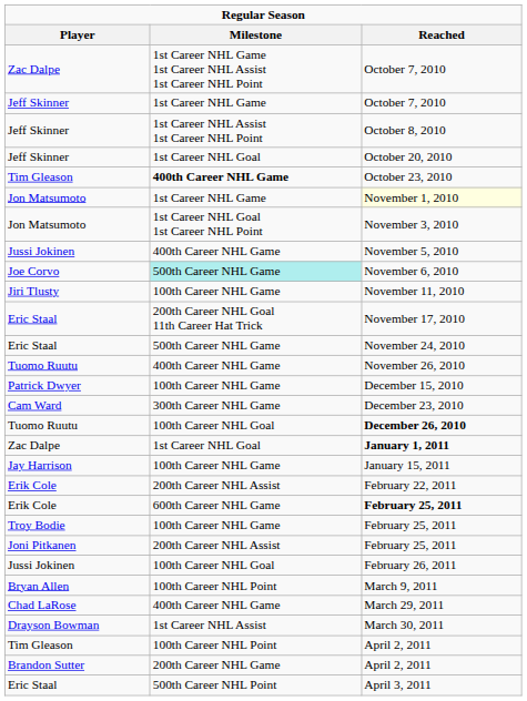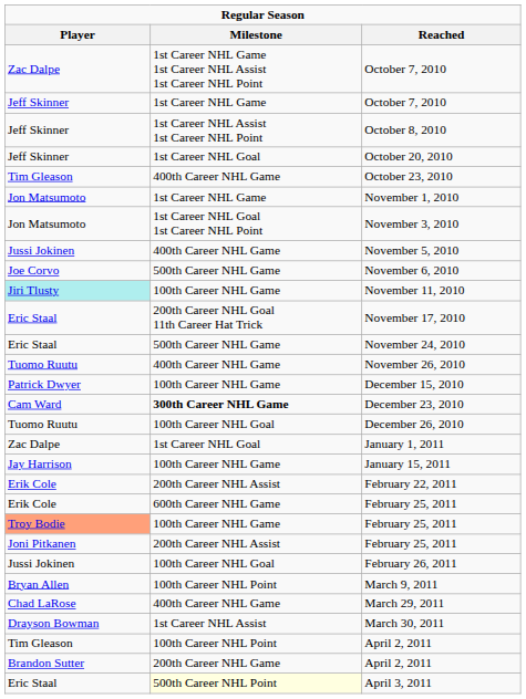row 7 | Milestone: bold -> normal
row 8 | Reached: lightyellow background -> no background
row 11 | Milestone: paleturquoise background -> no background
row 12 | Player: no background -> paleturquoise background
row 17 | Milestone: normal -> bold
row 18 | Reached: bold -> normal
row 19 | Reached: bold -> normal
row 22 | Reached: bold -> normal
row 23 | Player: no background -> lightsalmon background
row 31 | Milestone: no background -> lightyellow background
